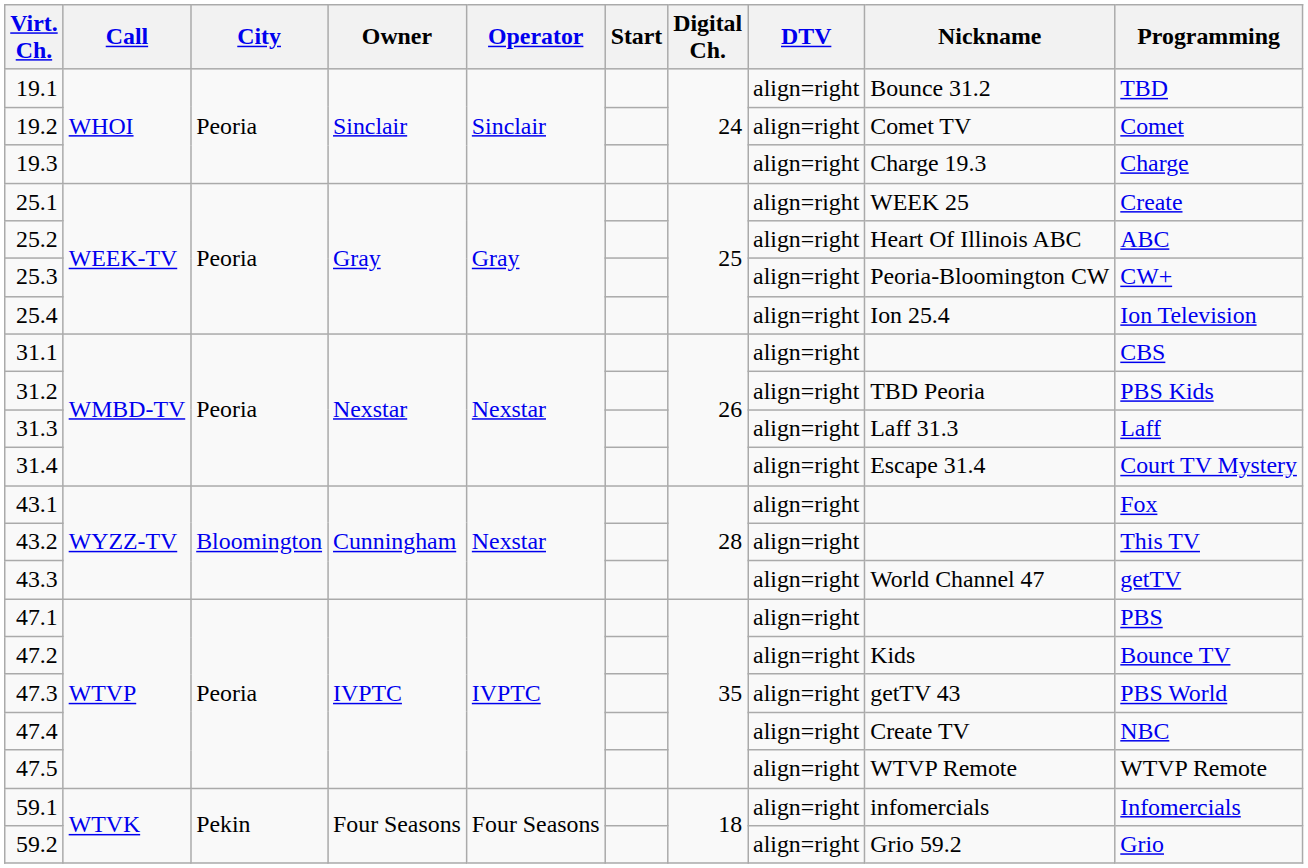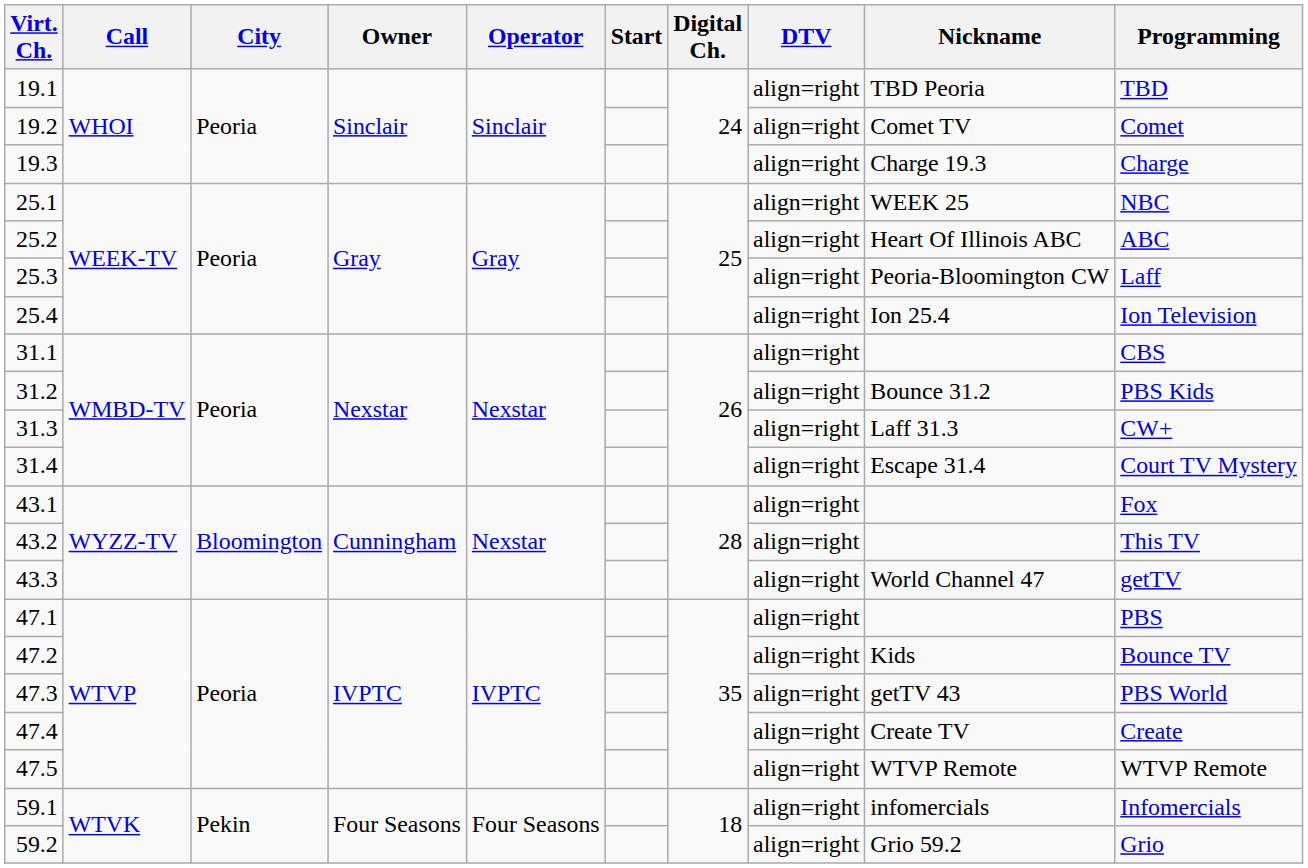19.1 | Nickname: Bounce 31.2 -> TBD Peoria
25.1 | Programming: Create -> NBC
25.3 | Programming: CW+ -> Laff
31.2 | Nickname: TBD Peoria -> Bounce 31.2
31.3 | Programming: Laff -> CW+
47.4 | Programming: NBC -> Create
